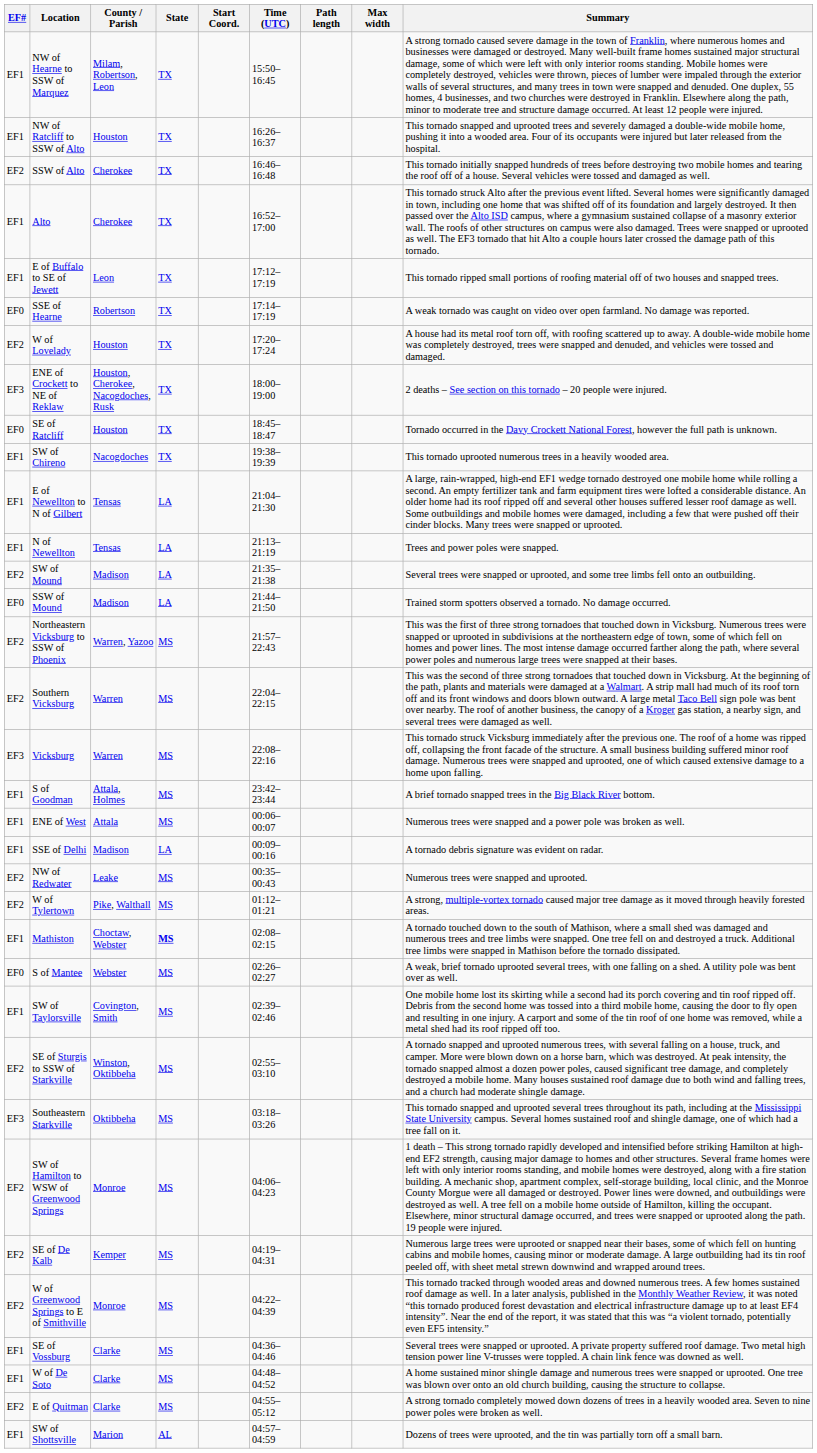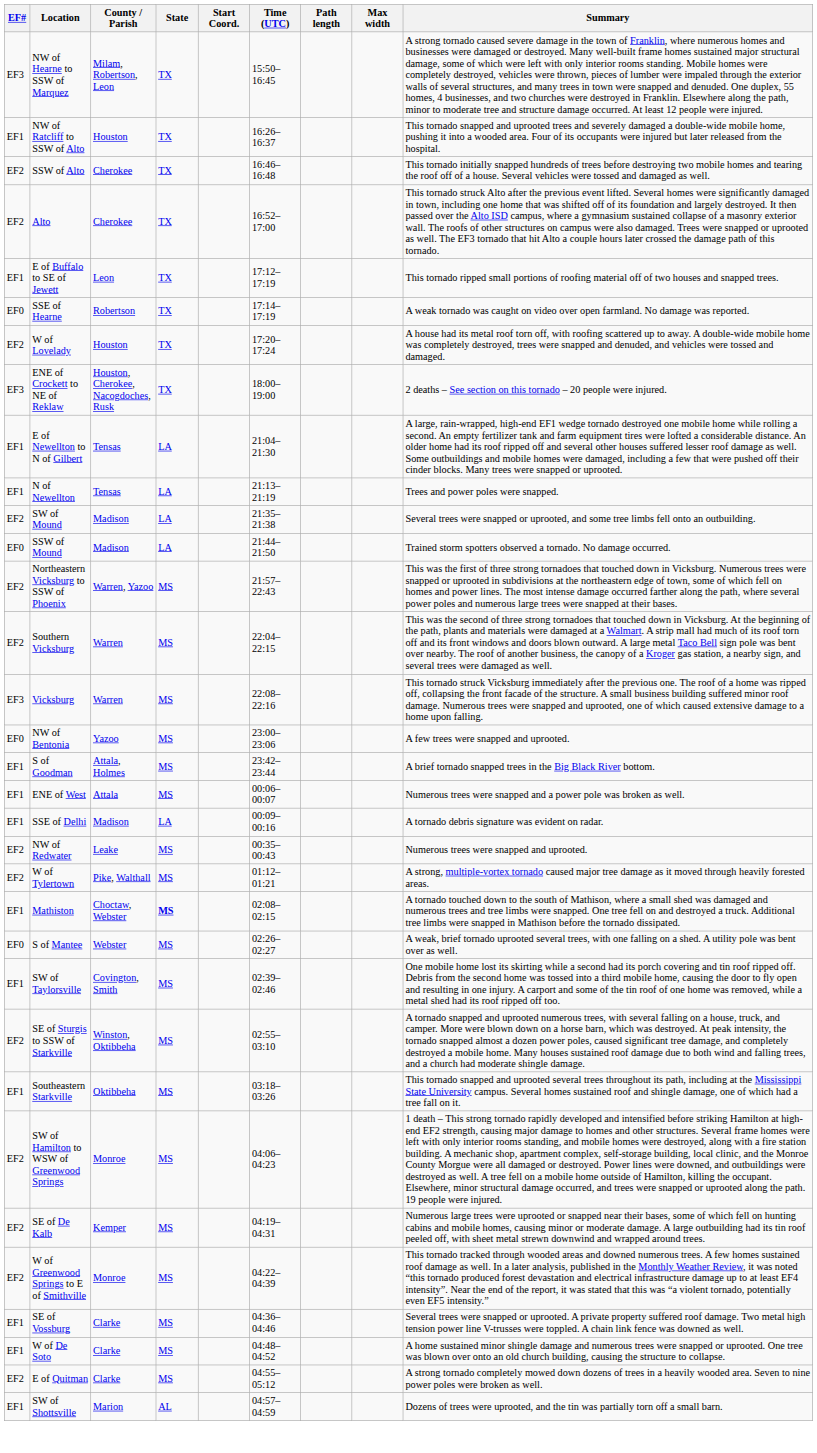NW of Hearne to SSW of Marquez | EF#: EF1 -> EF3
Alto | EF#: EF1 -> EF2
- row: EF0 | SE of Ratcliff | Houston | TX | 18:45–18:47 | Tornado occurred in the Davy Crockett National Forest, however the full path is unknown.
- row: EF1 | SW of Chireno | Nacogdoches | TX | 19:38–19:39 | This tornado uprooted numerous trees in a heavily wooded area.
+ row: EF0 | NW of Bentonia | Yazoo | MS | 23:00–23:06 | A few trees were snapped and uprooted.
Southeastern Starkville | EF#: EF3 -> EF1
